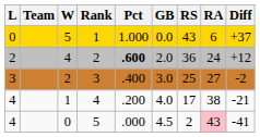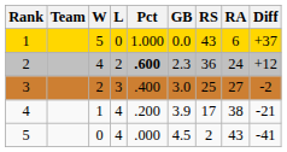columns swapped: Rank <-> L
row 3 | GB: 2.0 -> 2.3
row 5 | GB: 4.0 -> 3.9
row 6 | RA: pink background -> no background
